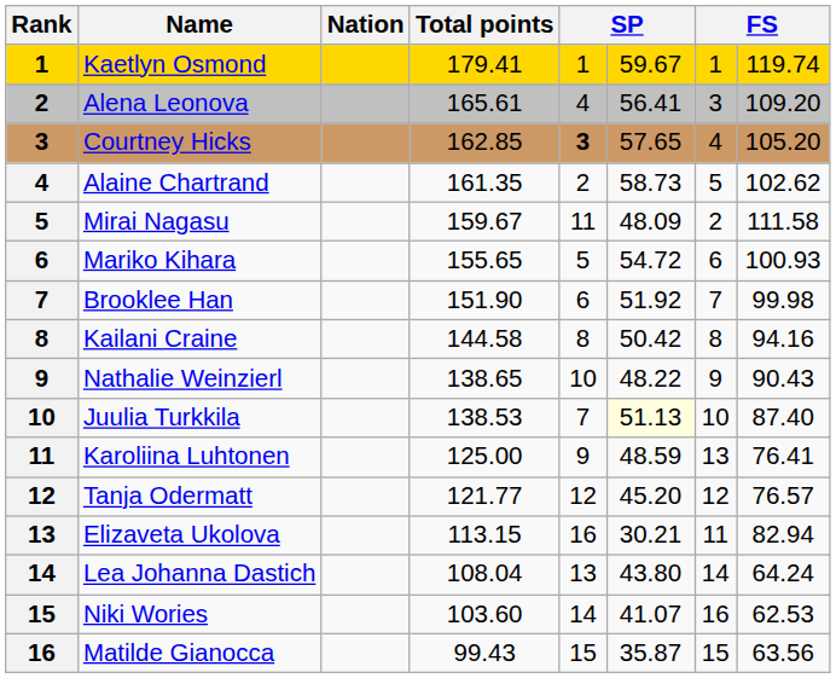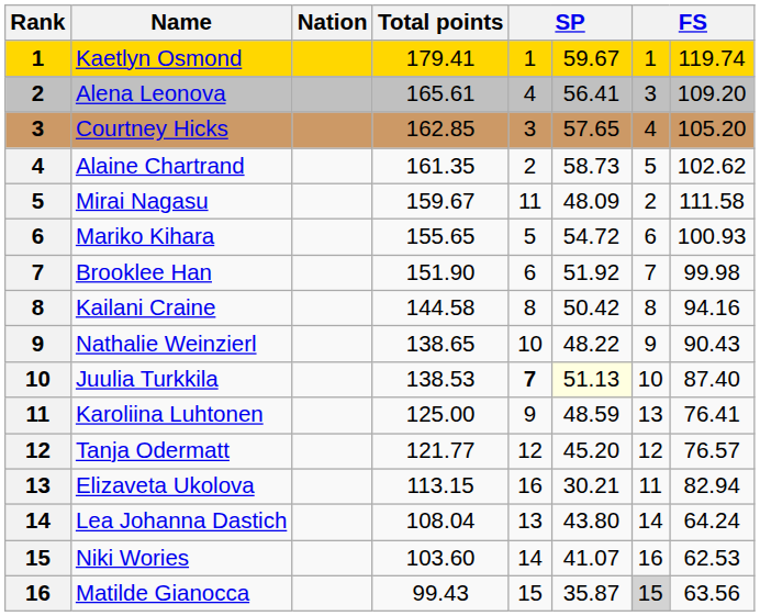Courtney Hicks | column 5: bold -> normal
Juulia Turkkila | column 5: normal -> bold
Matilde Gianocca | column 7: no background -> lightgrey background
